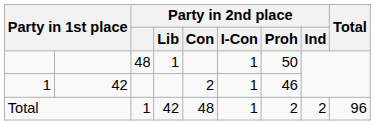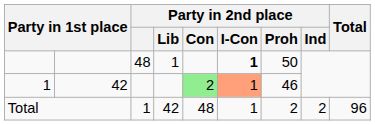row 3 | Party in 2nd place / I-Con: normal -> bold
row 4 | Party in 2nd place / Con: no background -> lightgreen background
row 4 | Party in 2nd place / I-Con: no background -> lightsalmon background
